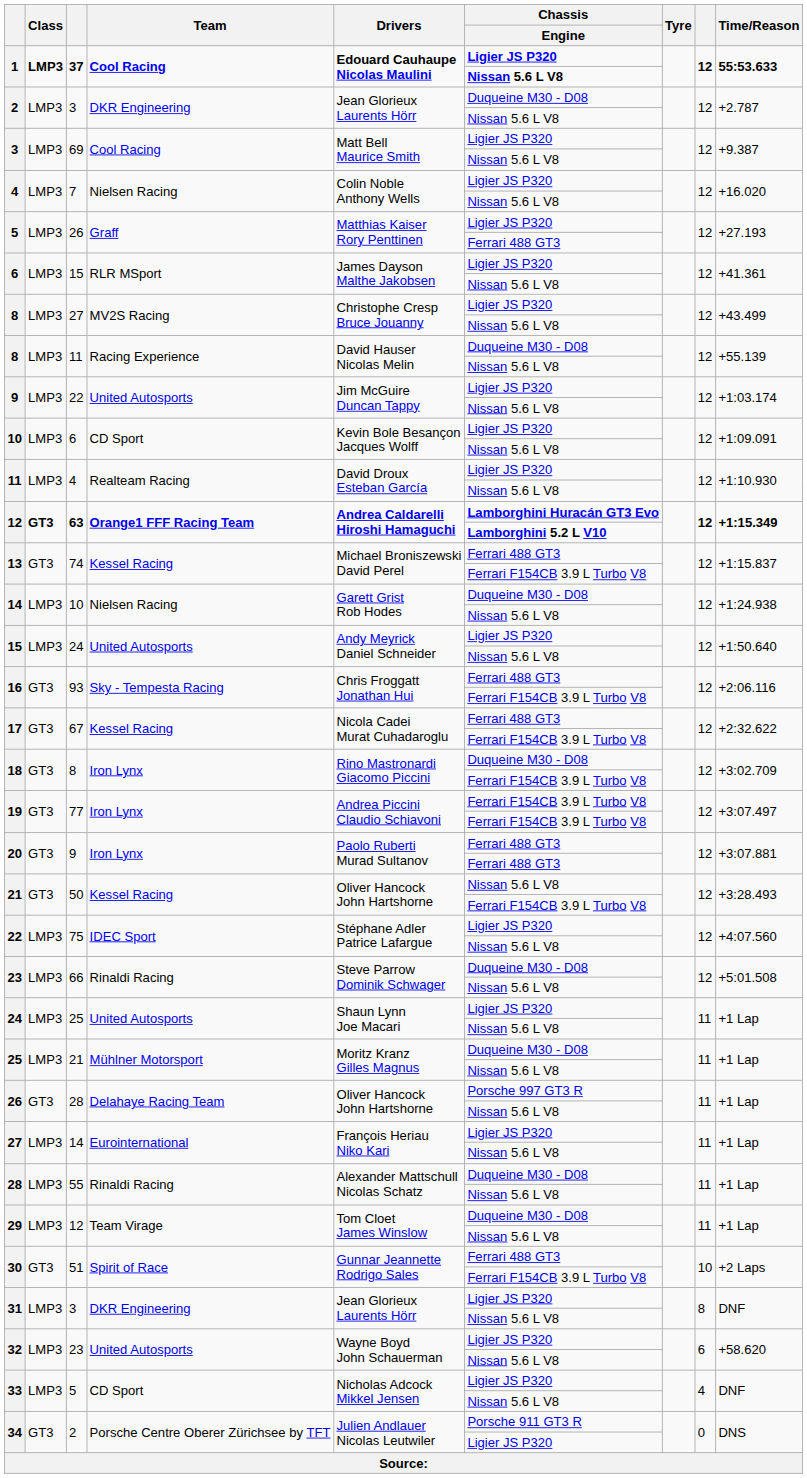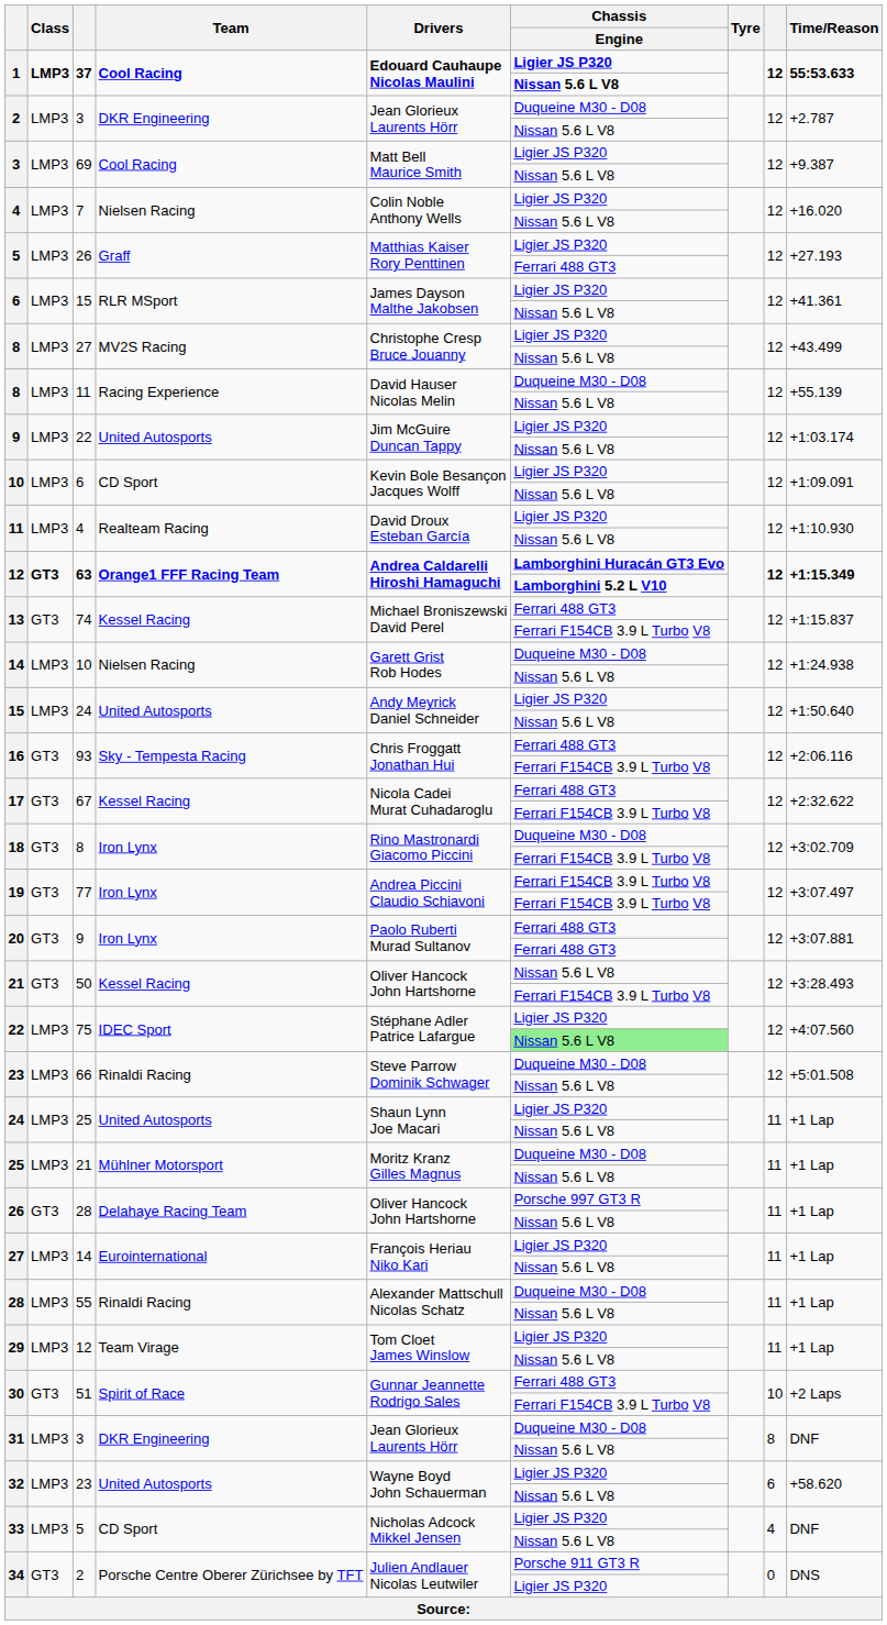row 46 | Chassis / Engine: no background -> lightgreen background
row 59 | Chassis / Engine: Duqueine M30 - D08 -> Ligier JS P320
row 63 | Chassis / Engine: Ligier JS P320 -> Duqueine M30 - D08
